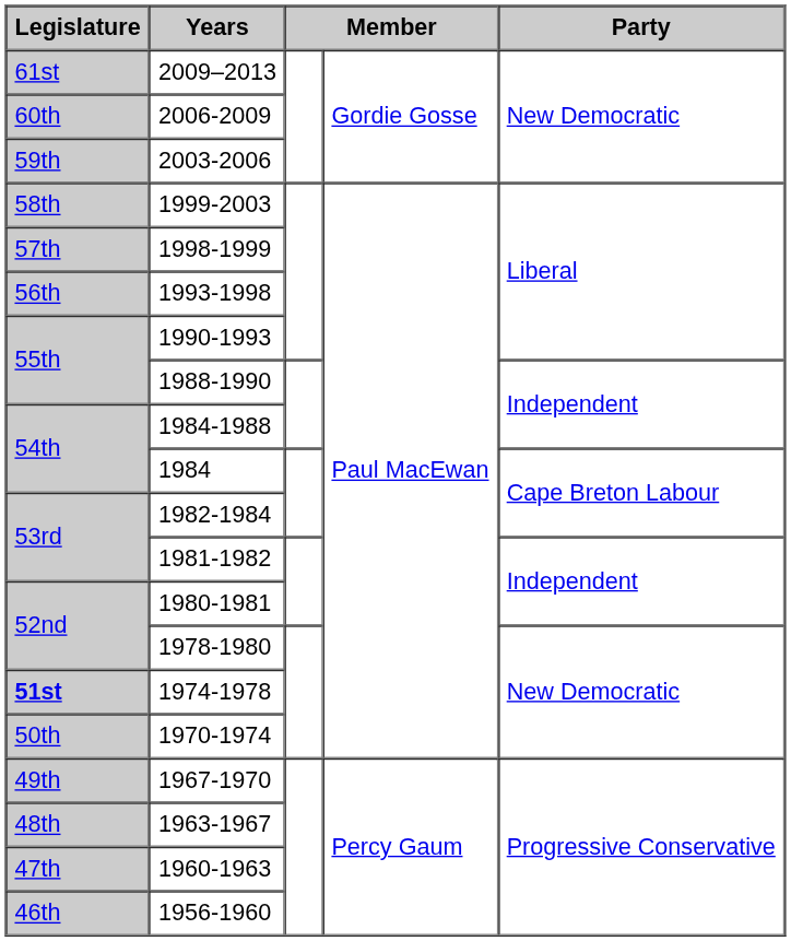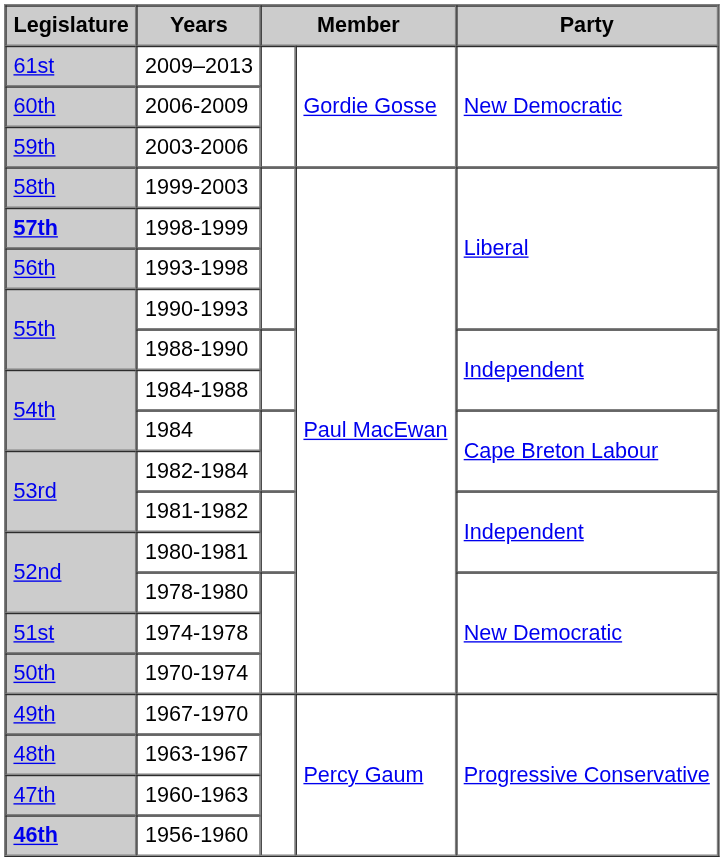1998-1999 | Legislature: normal -> bold
1974-1978 | Legislature: bold -> normal
1956-1960 | Legislature: normal -> bold
